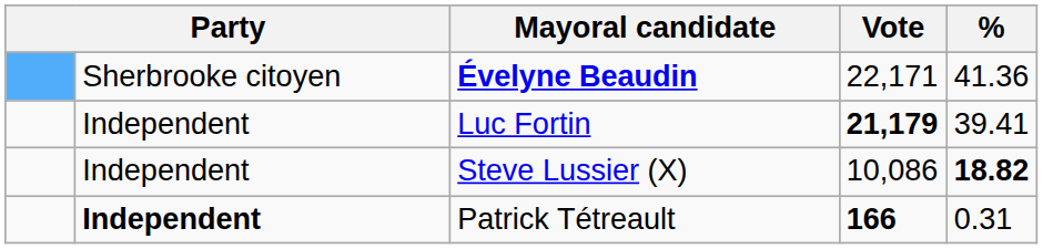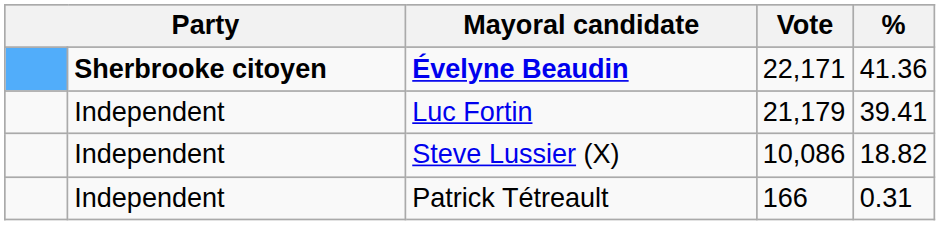Évelyne Beaudin | column 2: normal -> bold
Luc Fortin | Vote: bold -> normal
Steve Lussier (X) | %: bold -> normal
Patrick Tétreault | column 2: bold -> normal
Patrick Tétreault | Vote: bold -> normal
